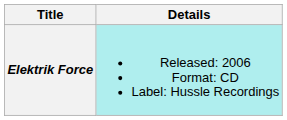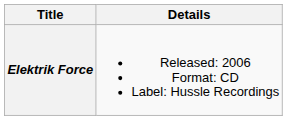Elektrik Force | Details: paleturquoise background -> no background
